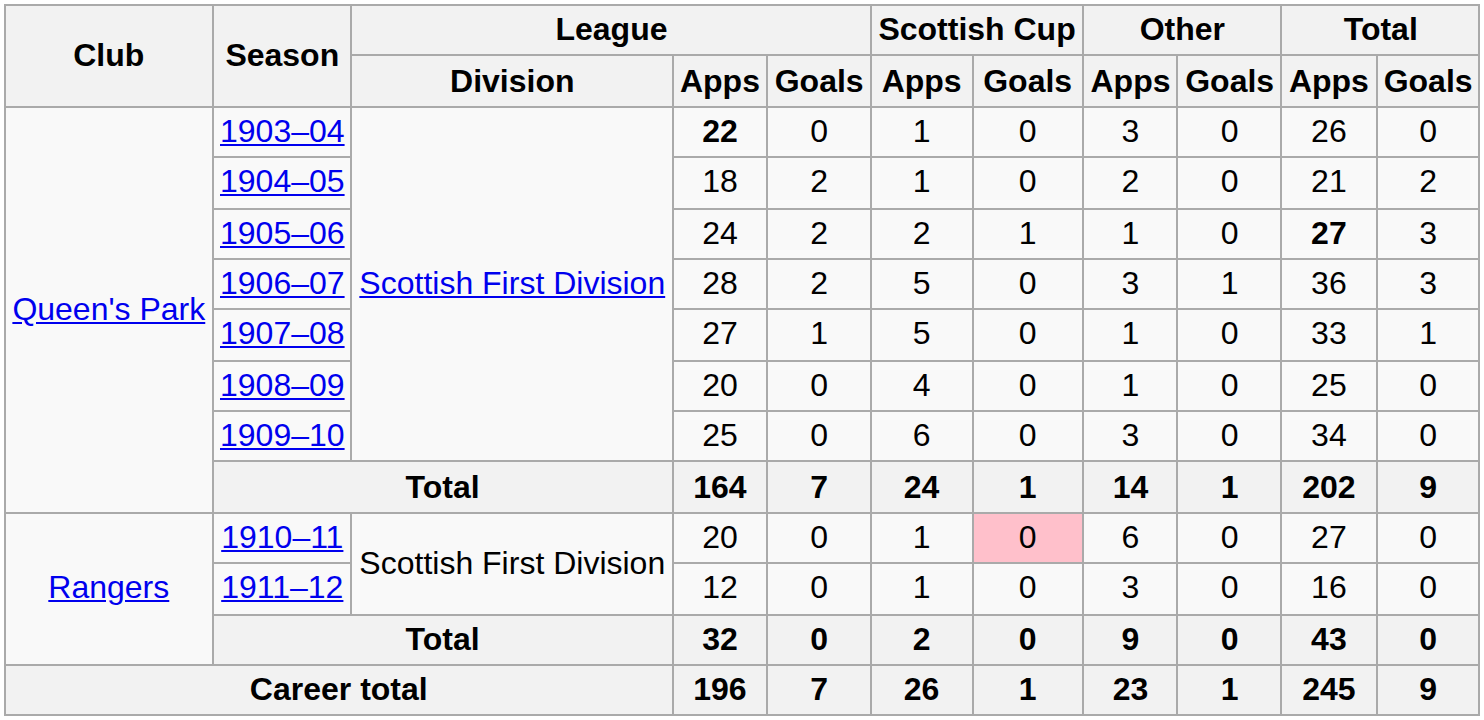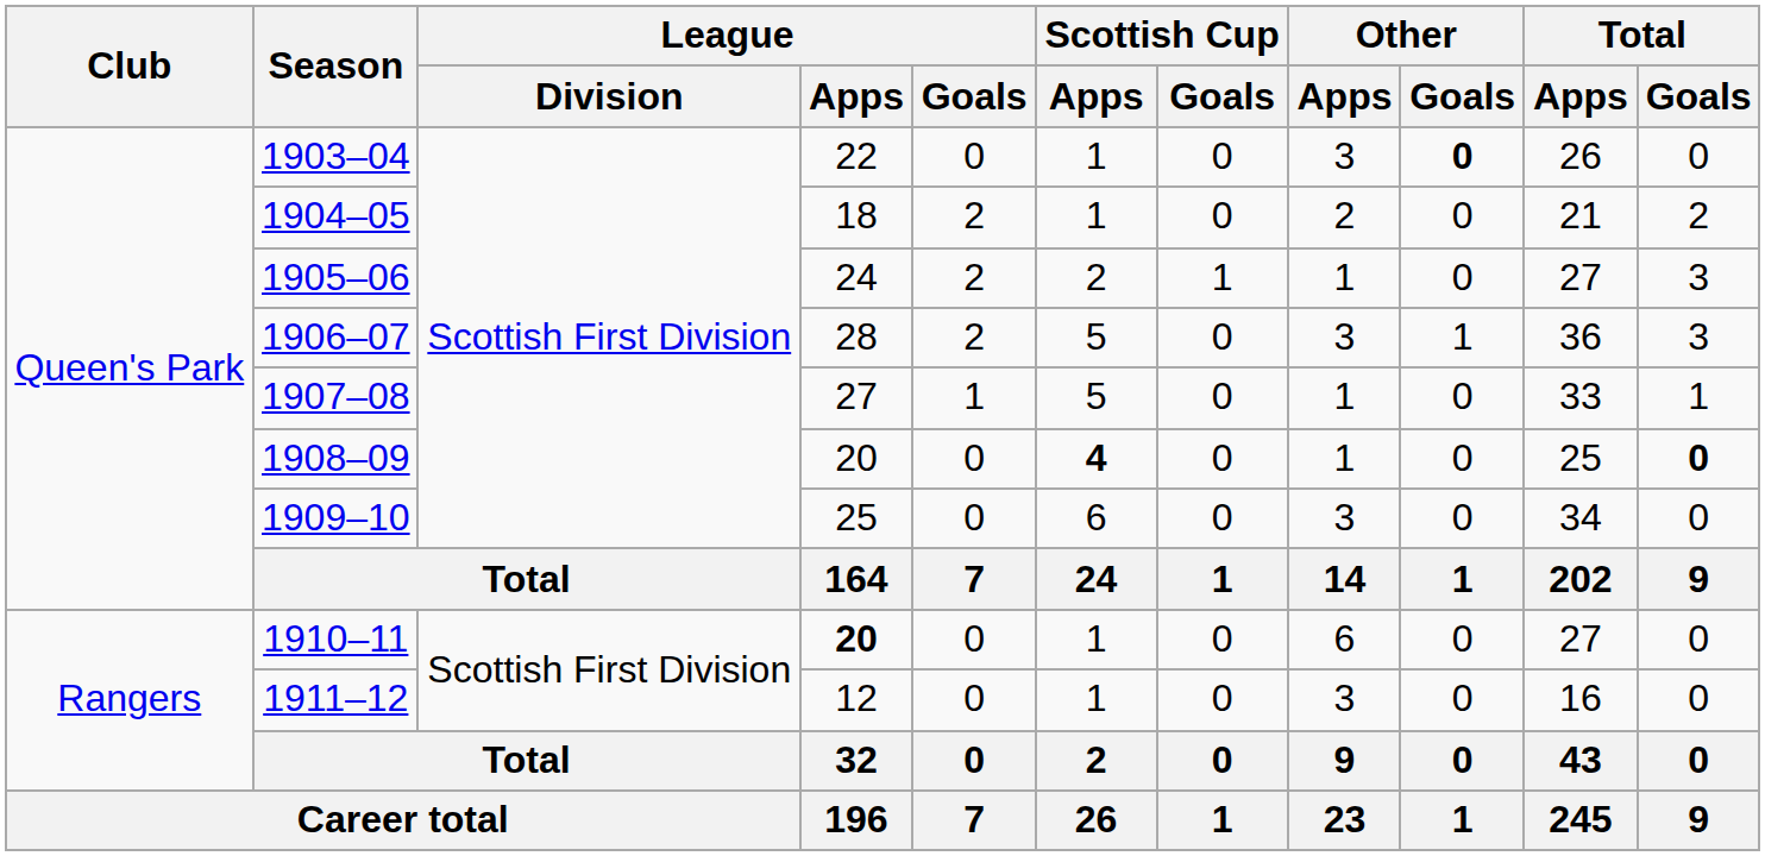1903–04 | League / Apps: bold -> normal
1903–04 | Other / Goals: normal -> bold
1905–06 | Total / Apps: bold -> normal
1908–09 | Scottish Cup / Apps: normal -> bold
1908–09 | Total / Goals: normal -> bold
1910–11 | League / Apps: normal -> bold
1910–11 | Scottish Cup / Goals: pink background -> no background
